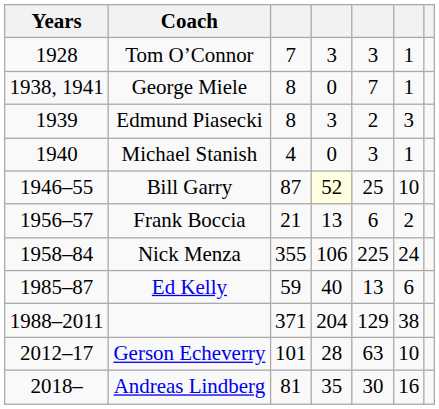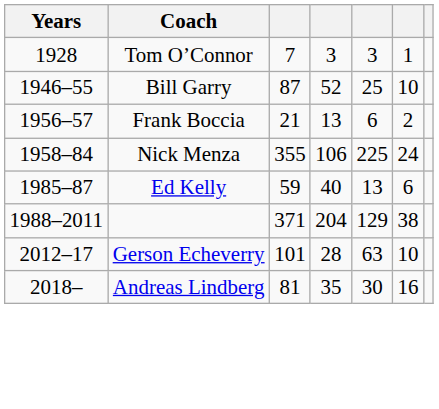- row: 1938, 1941 | George Miele | 8 | 0 | 7 | 1
- row: 1939 | Edmund Piasecki | 8 | 3 | 2 | 3
- row: 1940 | Michael Stanish | 4 | 0 | 3 | 1
Bill Garry | column 4: lightyellow background -> no background
